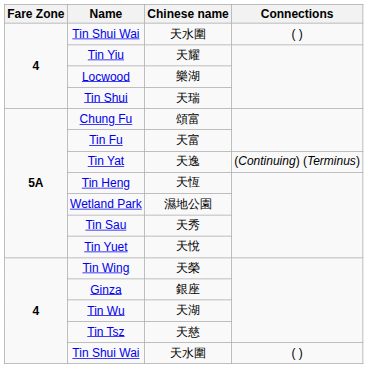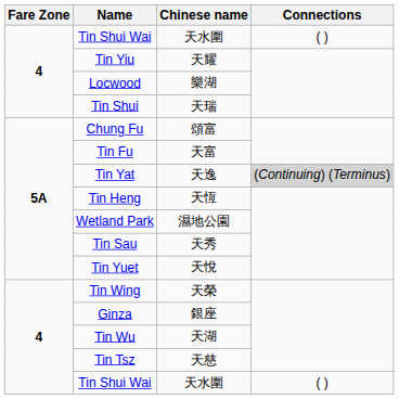Tin Yat | Connections: no background -> lightgrey background
